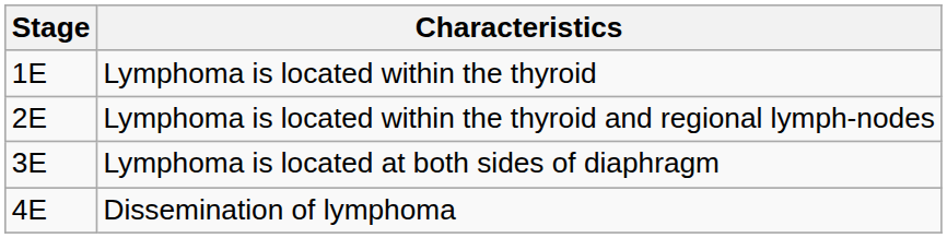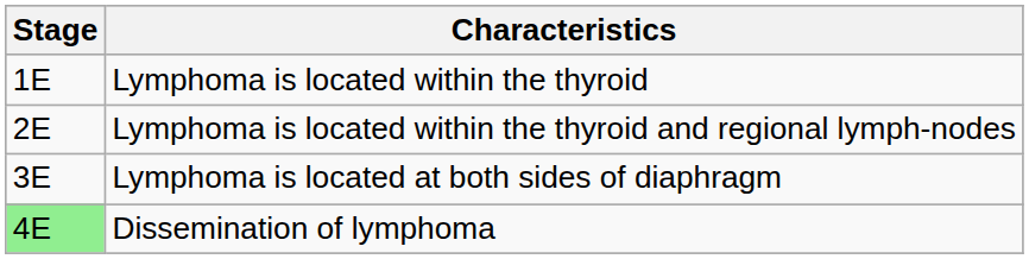Dissemination of lymphoma | Stage: no background -> lightgreen background
